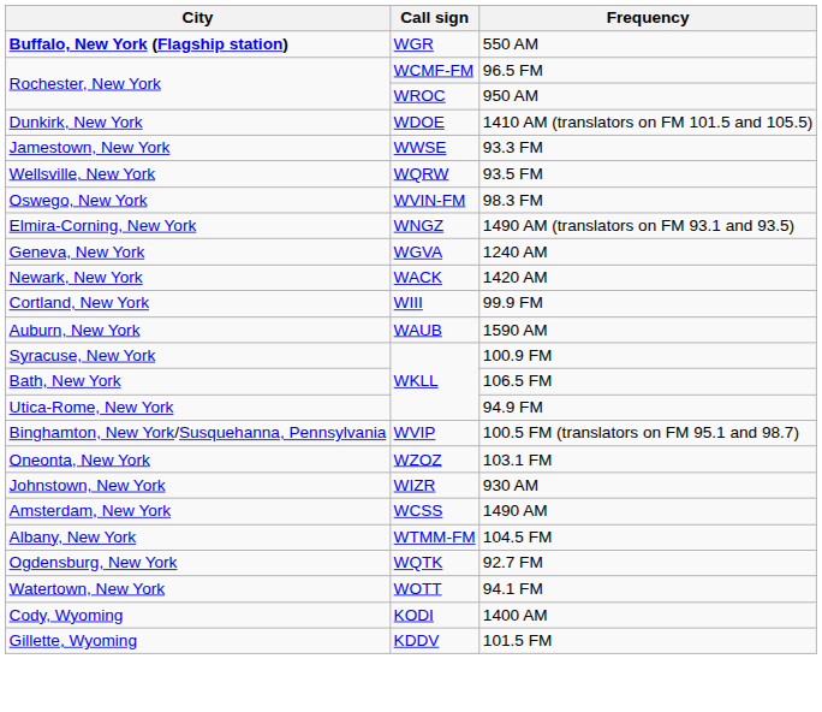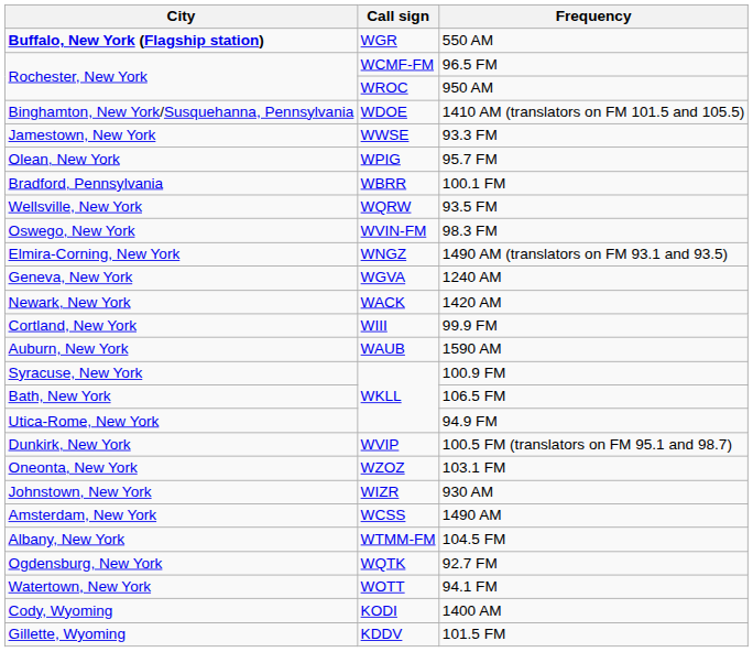1410 AM (translators on FM 101.5 and 105.5) | City: Dunkirk, New York -> Binghamton, New York/Susquehanna, Pennsylvania
+ row: Olean, New York | WPIG | 95.7 FM
+ row: Bradford, Pennsylvania | WBRR | 100.1 FM
100.5 FM (translators on FM 95.1 and 98.7) | City: Binghamton, New York/Susquehanna, Pennsylvania -> Dunkirk, New York
